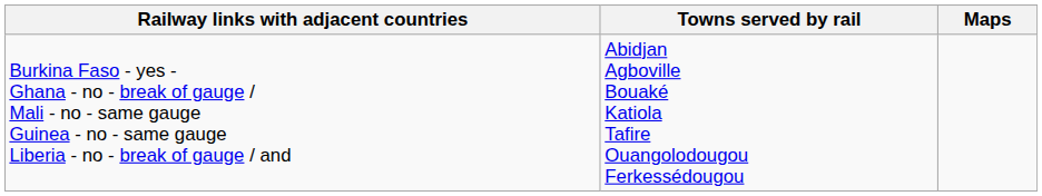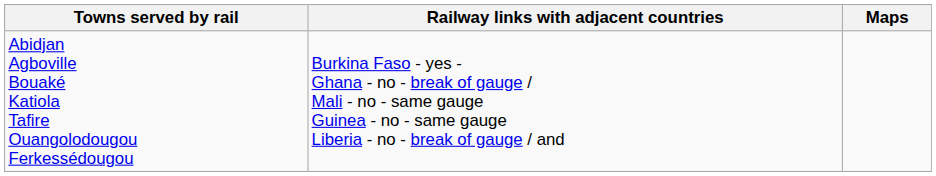columns swapped: Railway links with adjacent countries <-> Towns served by rail
